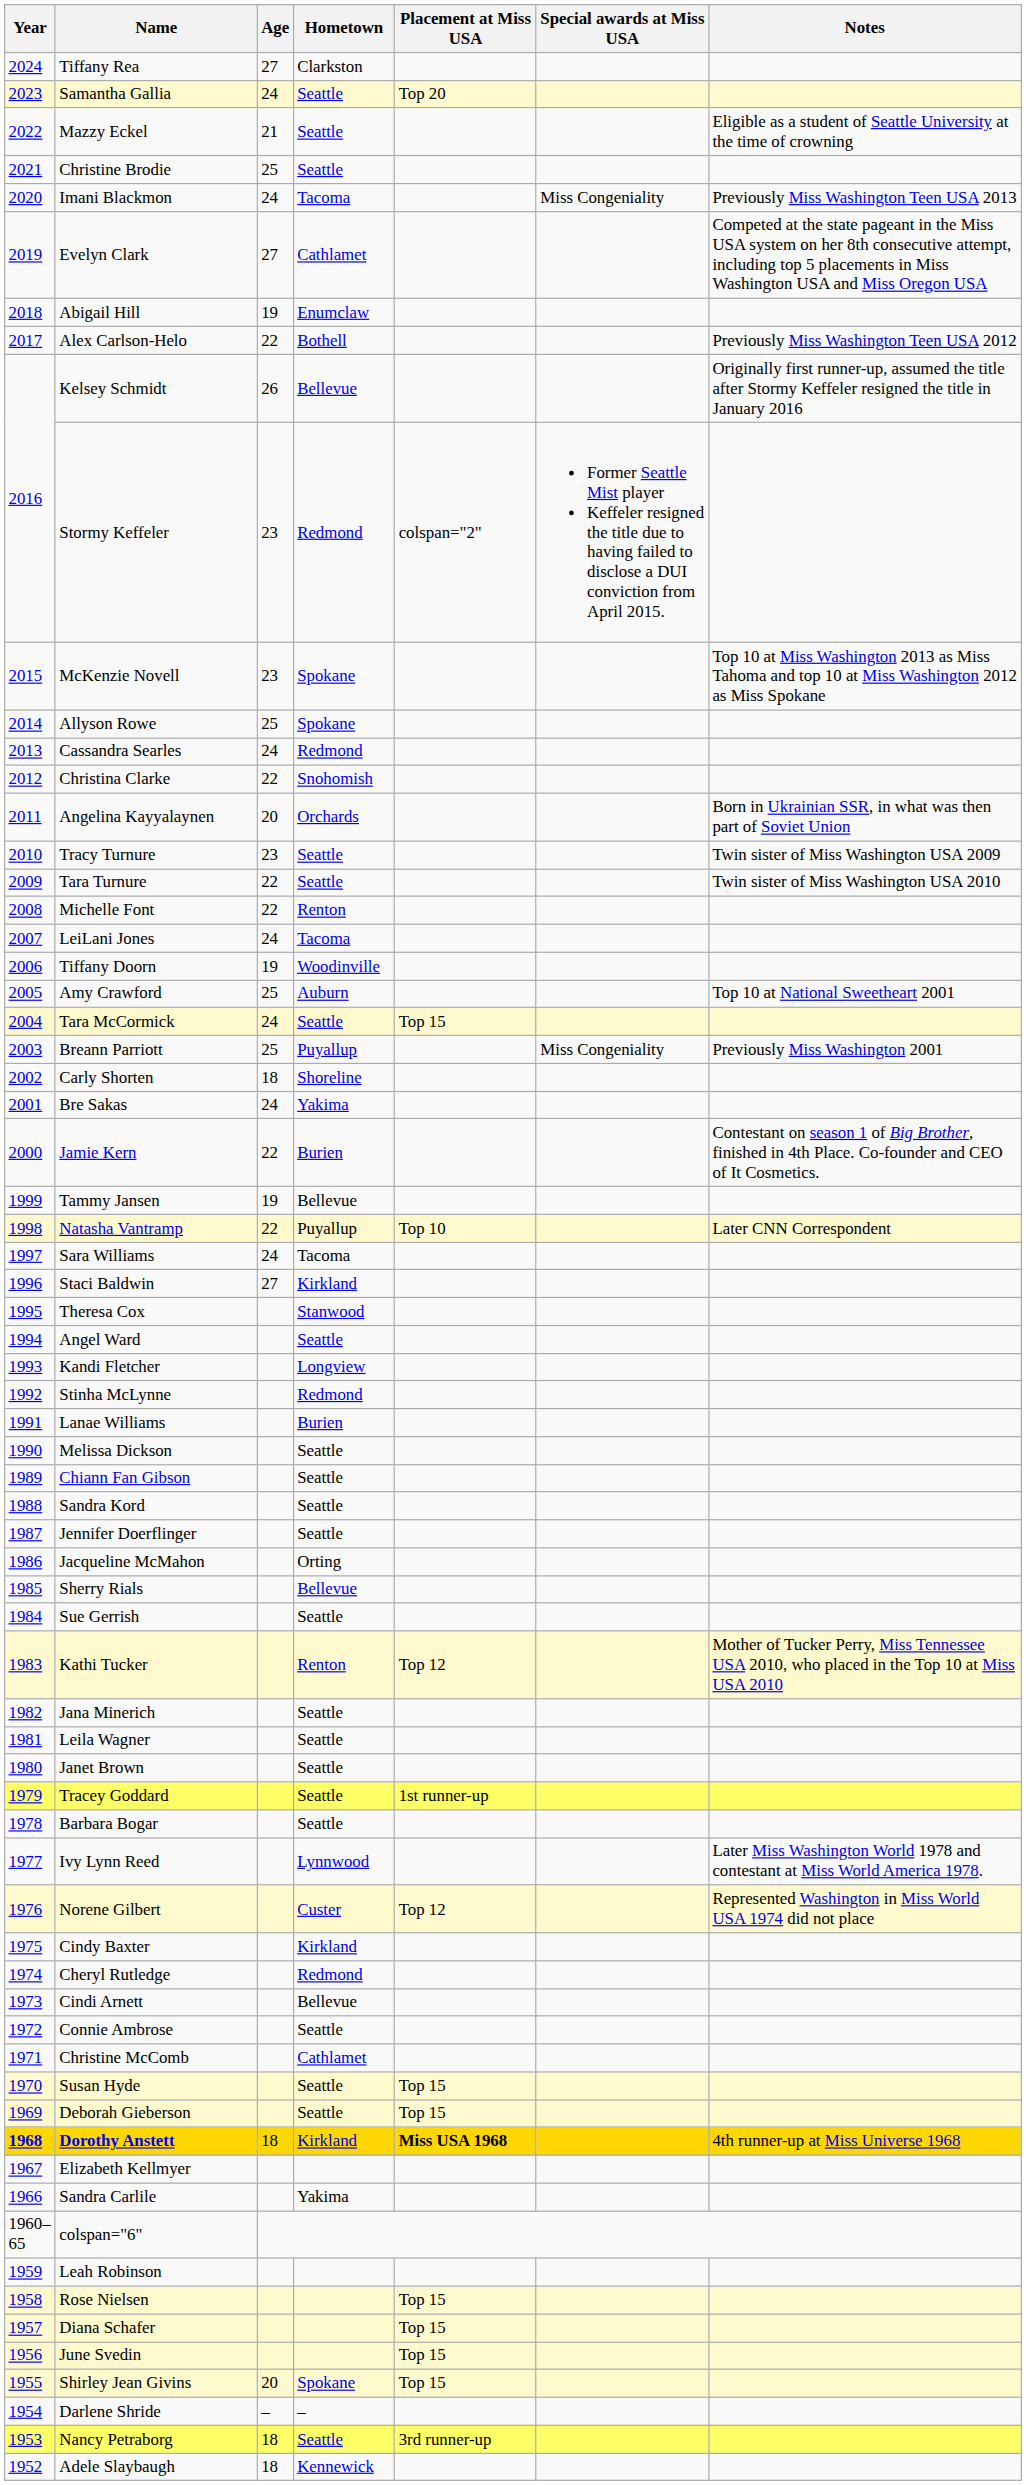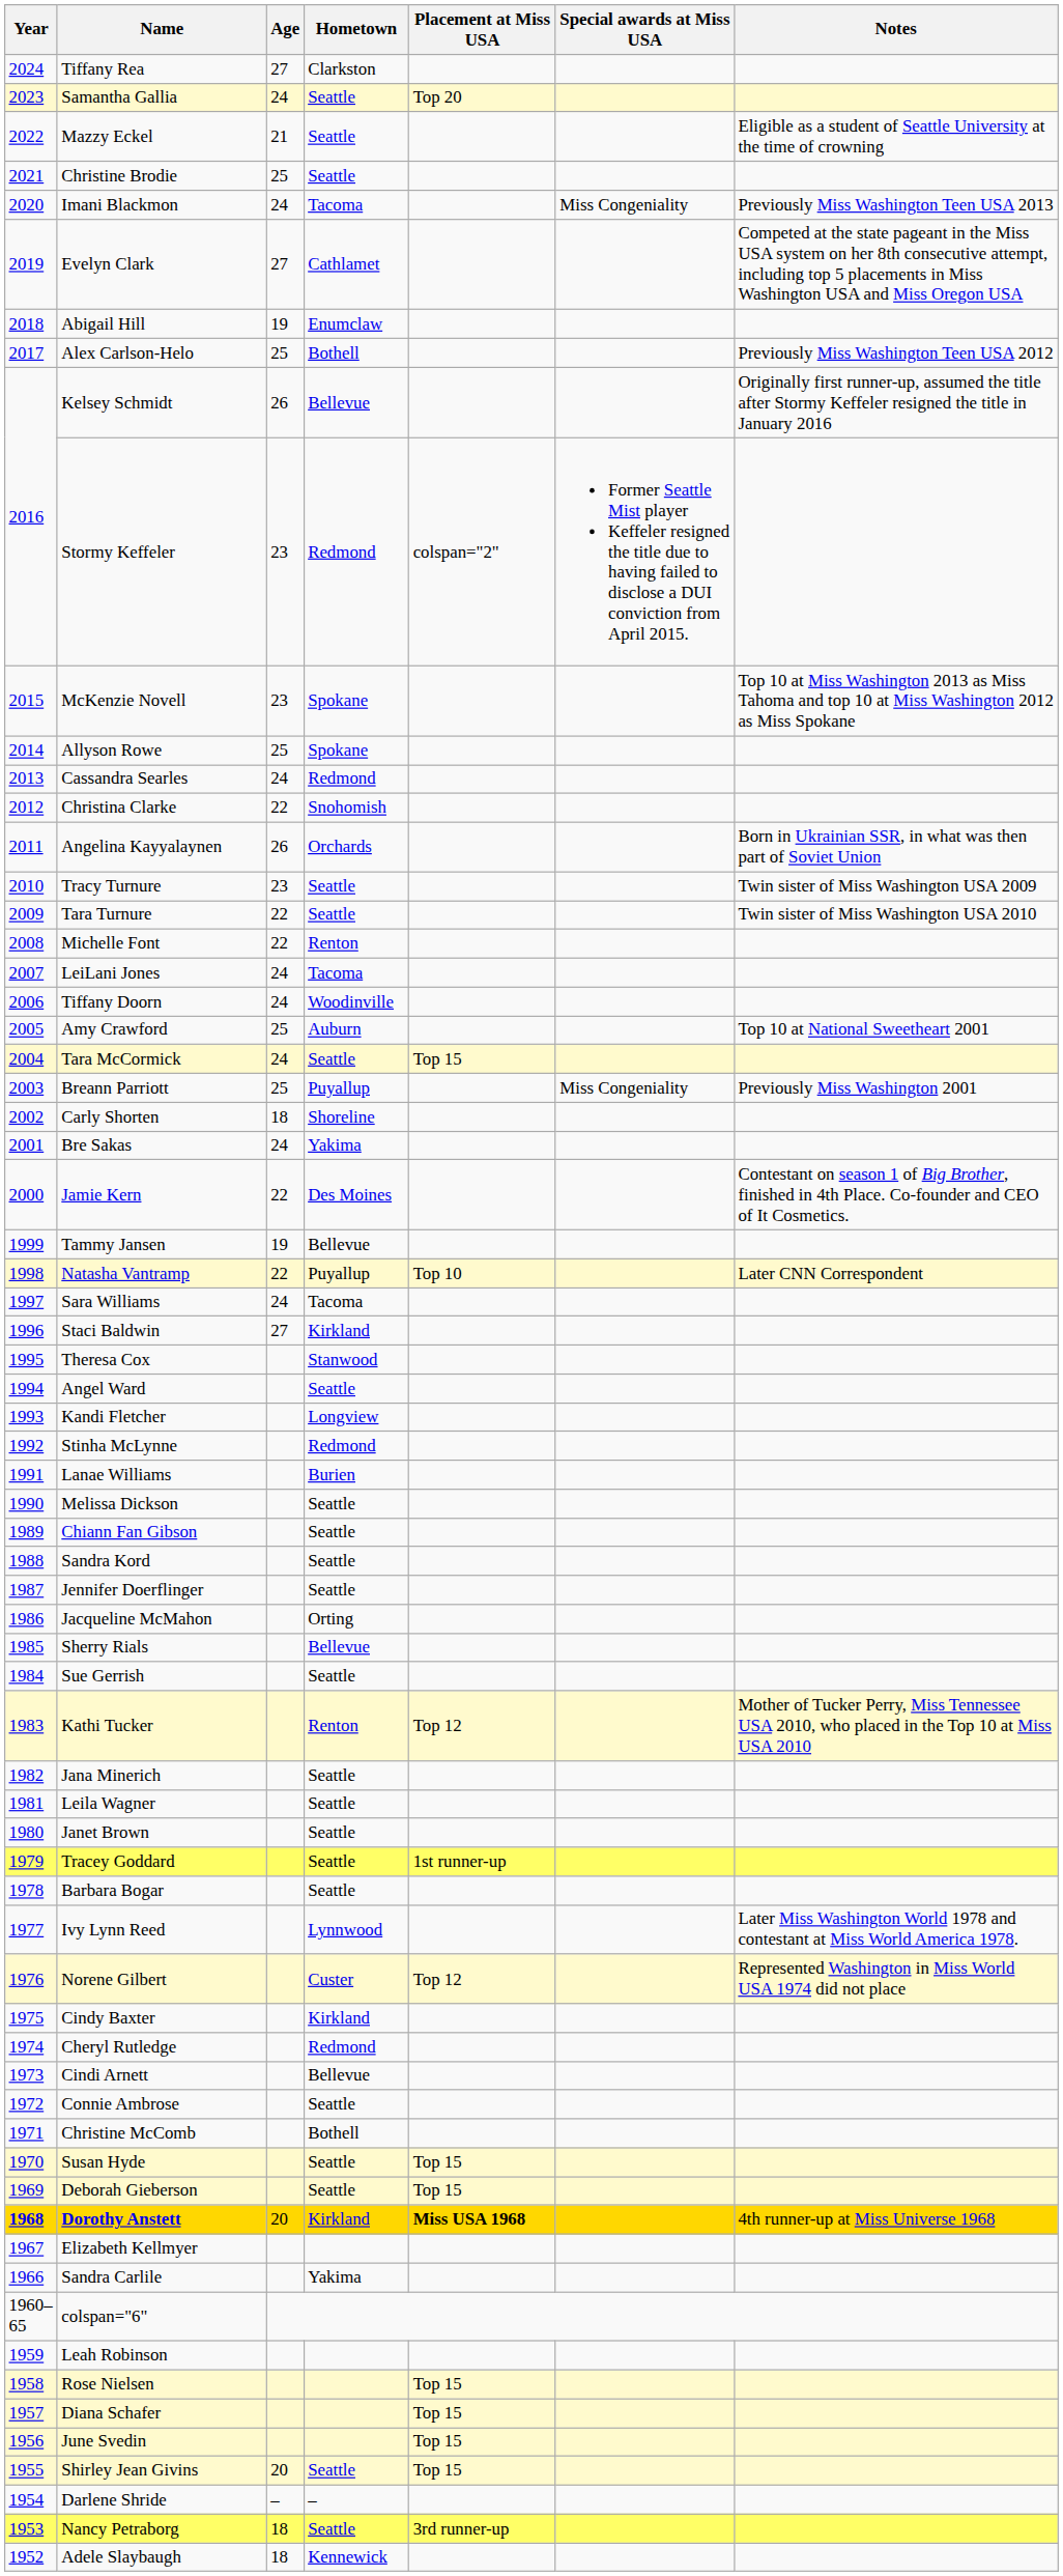Alex Carlson-Helo | Age: 22 -> 25
Angelina Kayyalaynen | Age: 20 -> 26
Tiffany Doorn | Age: 19 -> 24
Jamie Kern | Hometown: Burien -> Des Moines
Christine McComb | Hometown: Cathlamet -> Bothell
Dorothy Anstett | Age: 18 -> 20
Shirley Jean Givins | Hometown: Spokane -> Seattle
